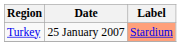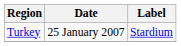Turkey | Label: lightsalmon background -> no background
